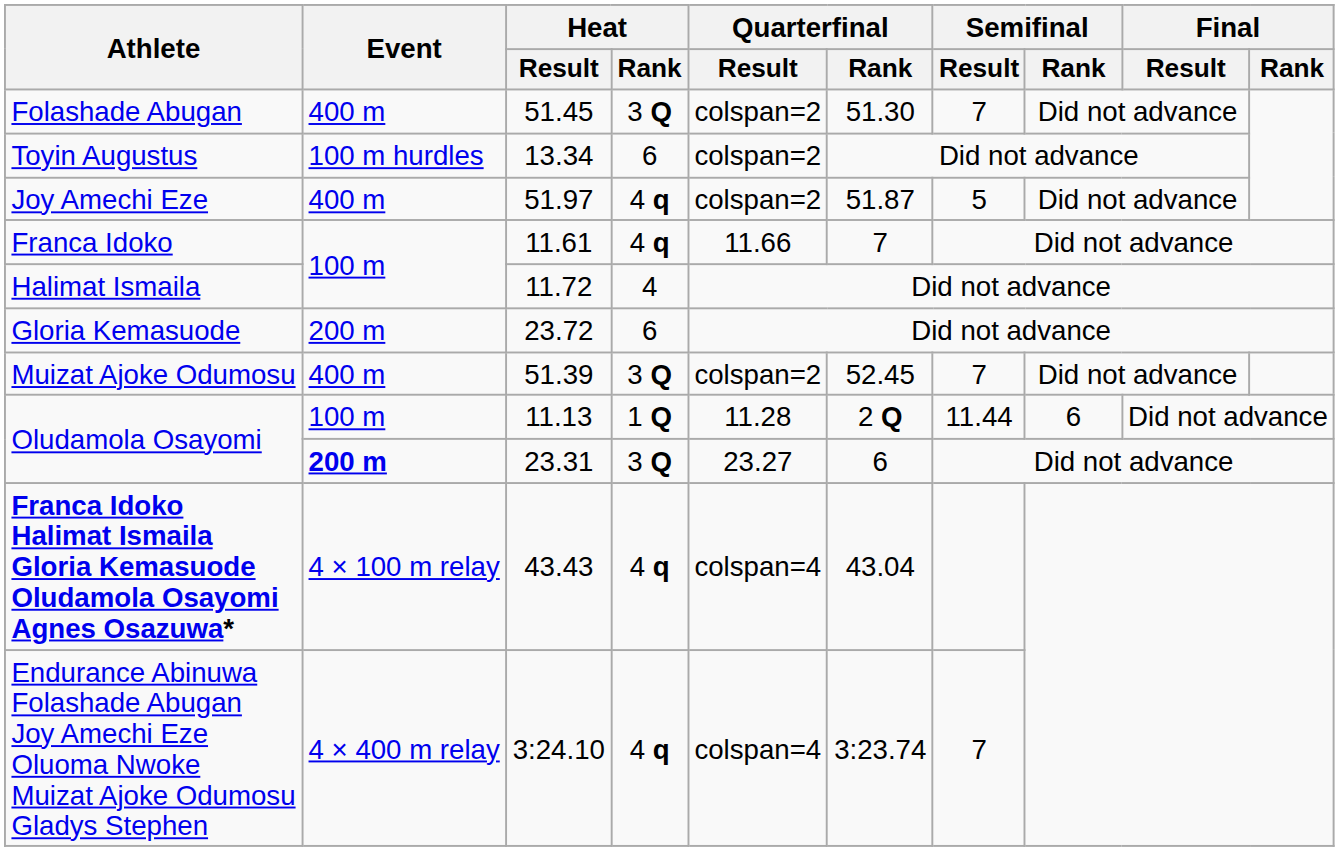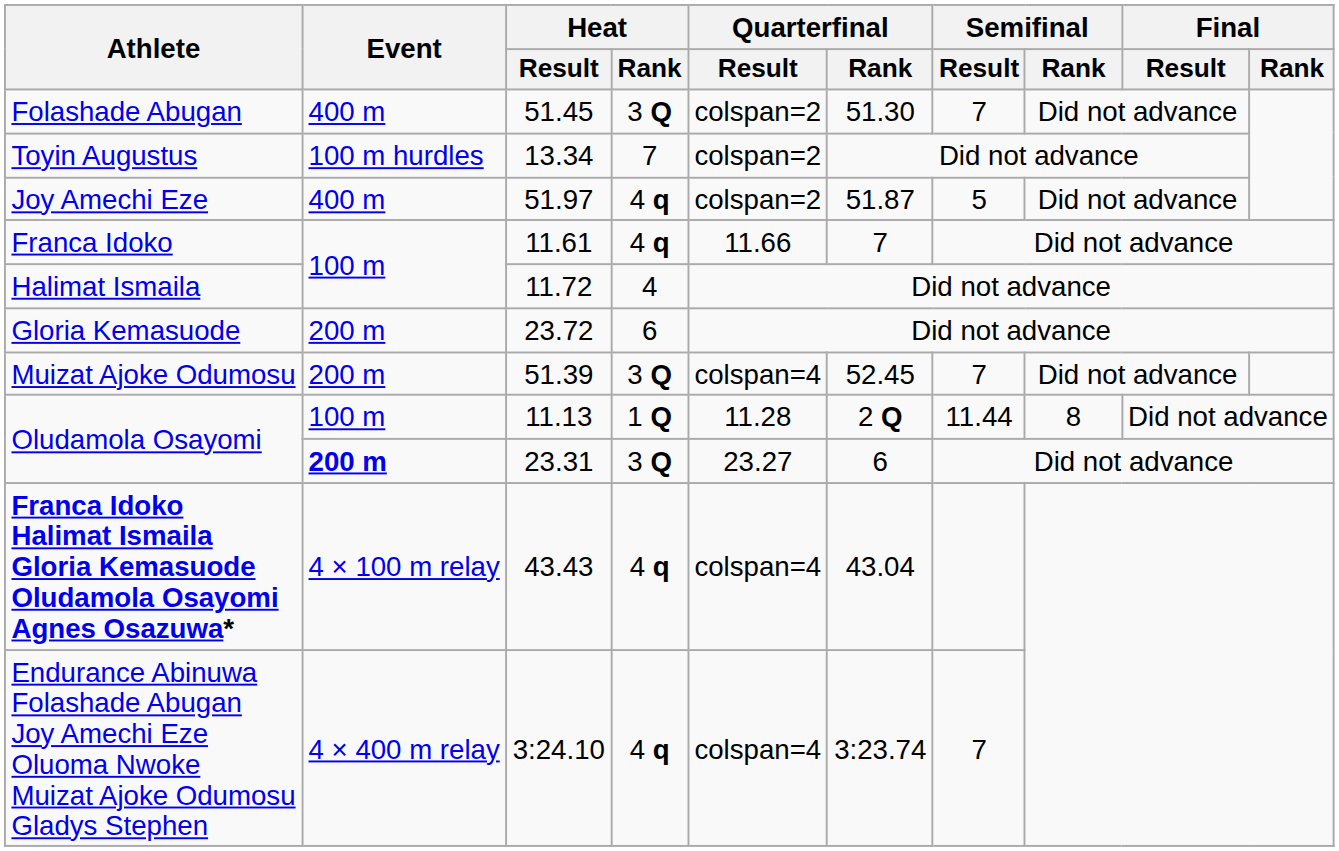Toyin Augustus | Heat / Rank: 6 -> 7
Muizat Ajoke Odumosu | Event: 400 m -> 200 m
Muizat Ajoke Odumosu | Quarterfinal / Result: colspan=2 -> colspan=4
Oludamola Osayomi / 11.13 | Semifinal / Rank: 6 -> 8
